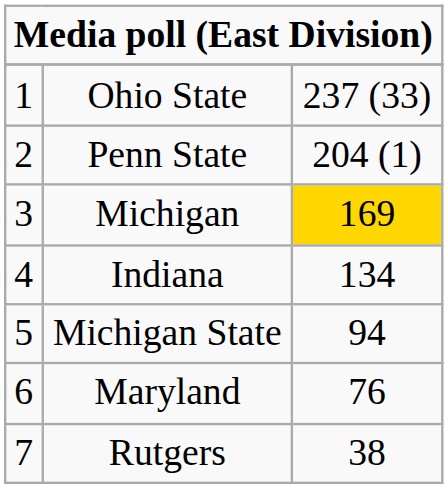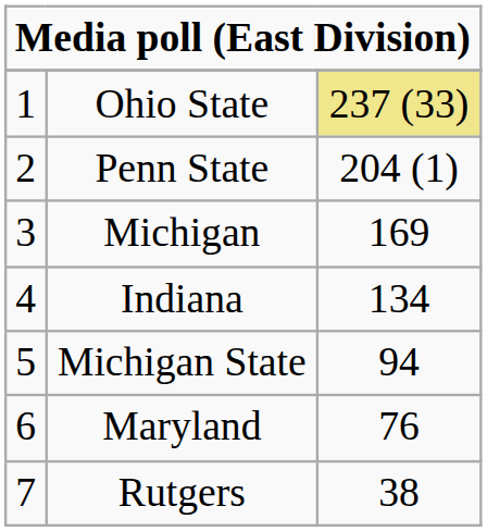Ohio State | column 3: no background -> khaki background
Michigan | column 3: gold background -> no background
